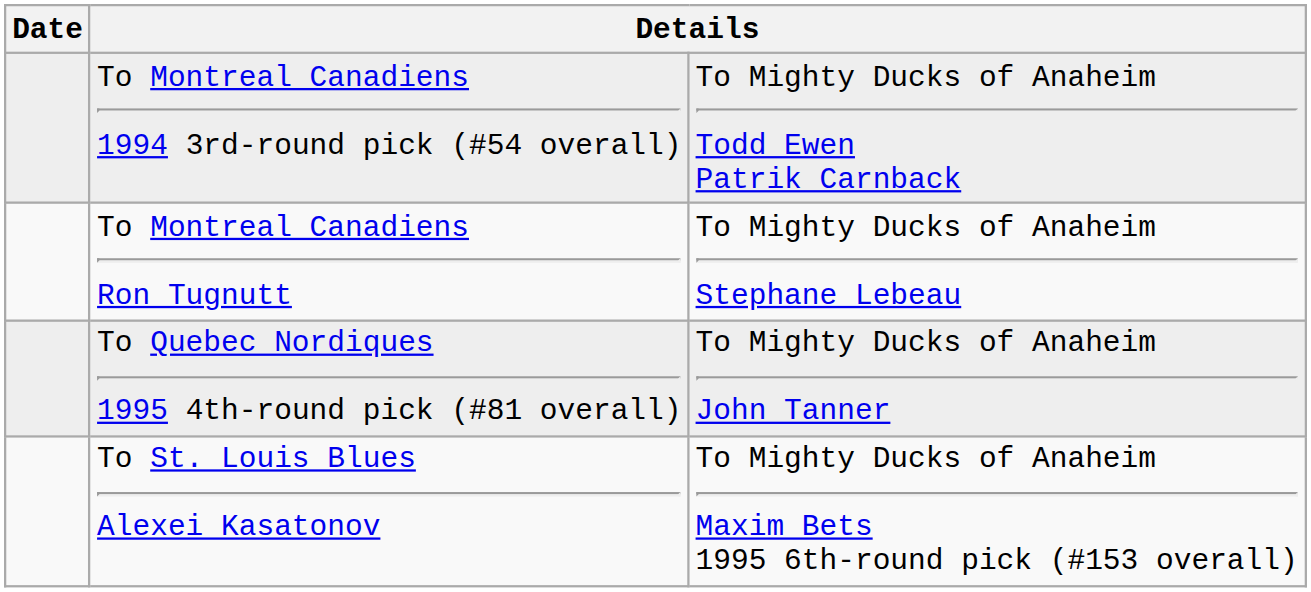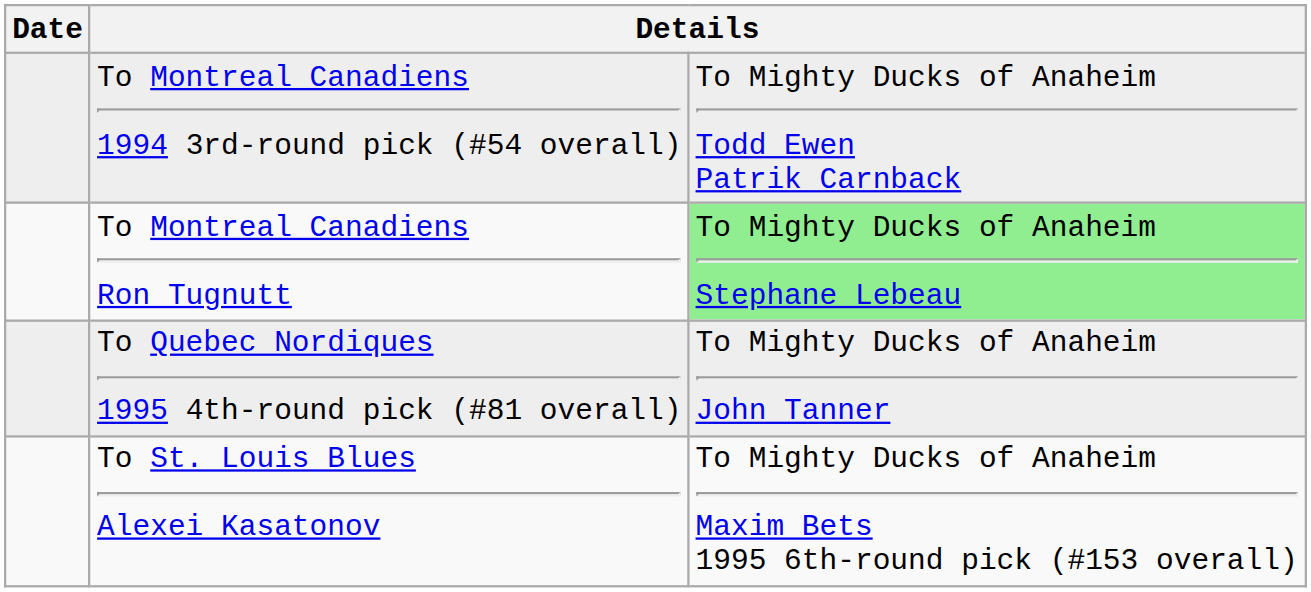To Montreal Canadiens Ron Tugnutt | column 3: no background -> lightgreen background
